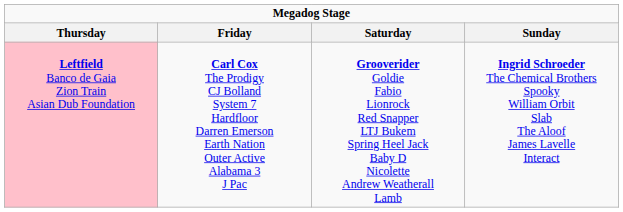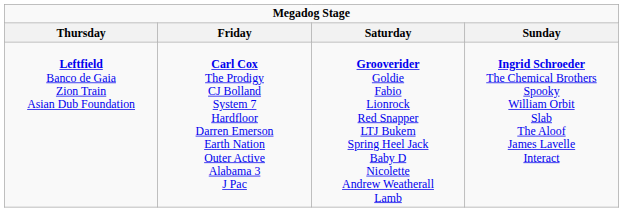Leftfield Banco de Gaia Zion Train Asian Dub Foundation | Thursday: pink background -> no background
